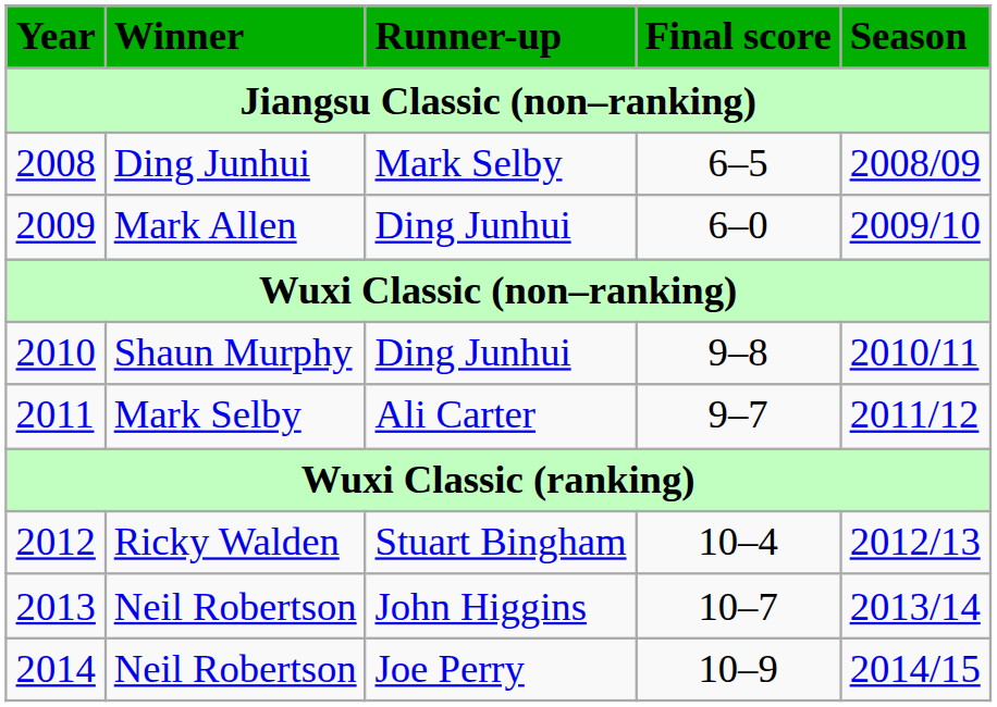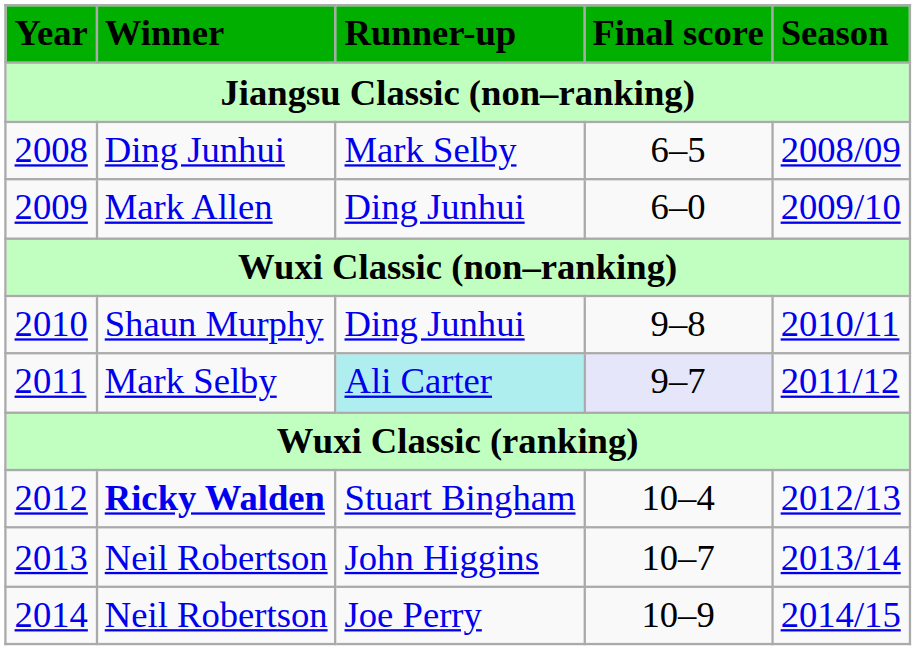2011 | Runner-up: no background -> paleturquoise background
2011 | Final score: no background -> lavender background
2012 | Winner: normal -> bold
